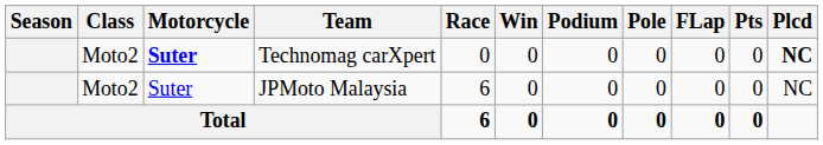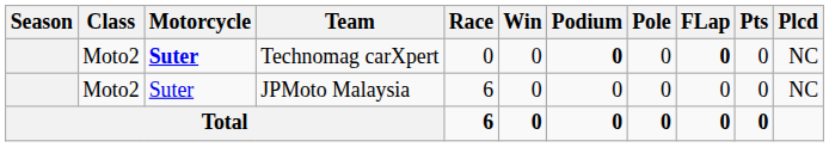Technomag carXpert | Podium: normal -> bold
Technomag carXpert | FLap: normal -> bold
Technomag carXpert | Plcd: bold -> normal
